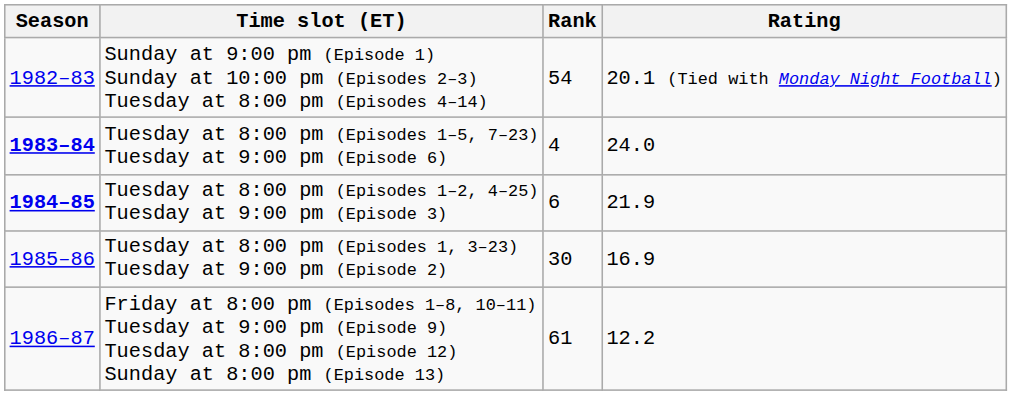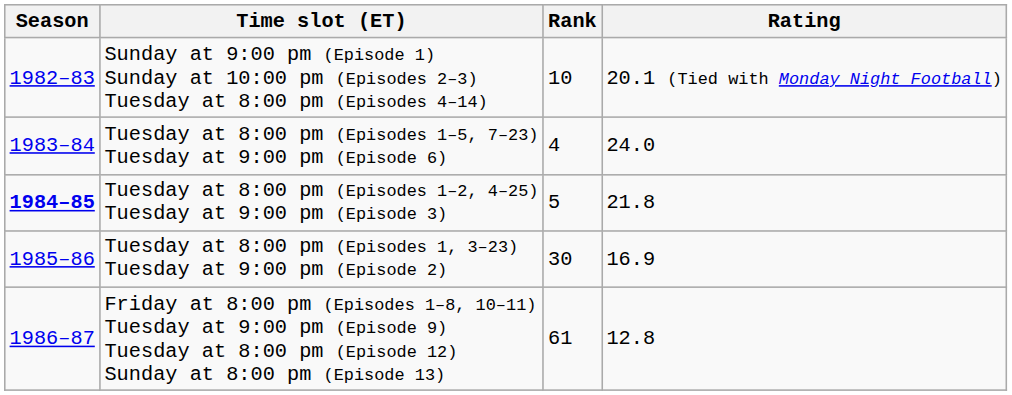row 2 | Rank: 54 -> 10
row 3 | Season: bold -> normal
row 4 | Rank: 6 -> 5
row 4 | Rating: 21.9 -> 21.8
row 6 | Rating: 12.2 -> 12.8
